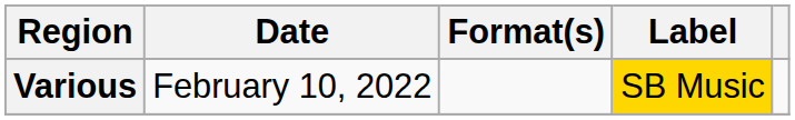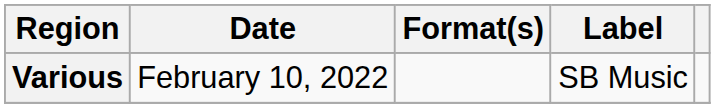Various | Label: gold background -> no background
